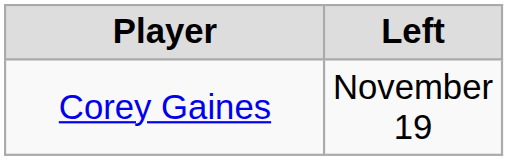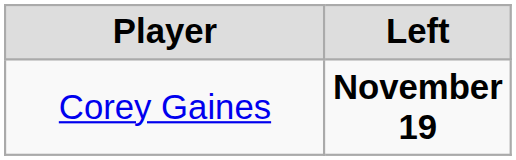Corey Gaines | Left: normal -> bold
